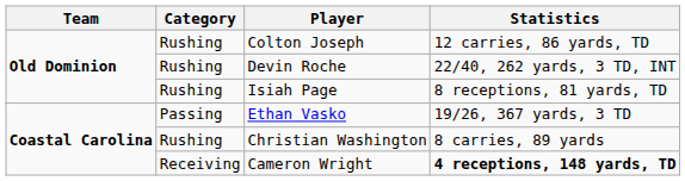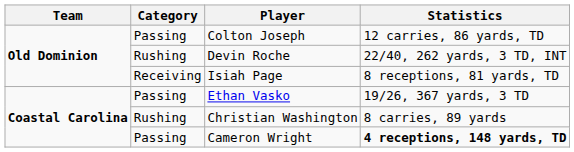Colton Joseph | Category: Rushing -> Passing
Isiah Page | Category: Rushing -> Receiving
Cameron Wright | Category: Receiving -> Passing
